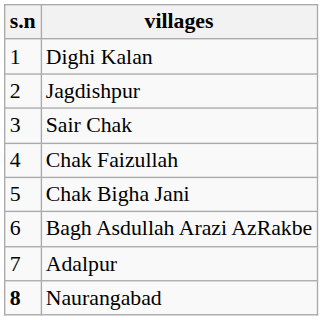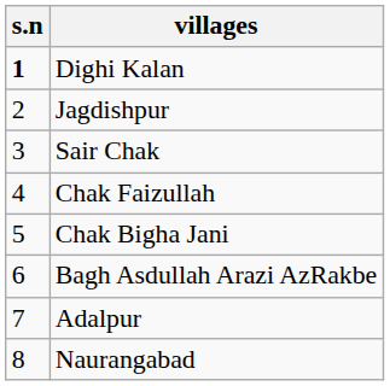Dighi Kalan | s.n: normal -> bold
Naurangabad | s.n: bold -> normal
